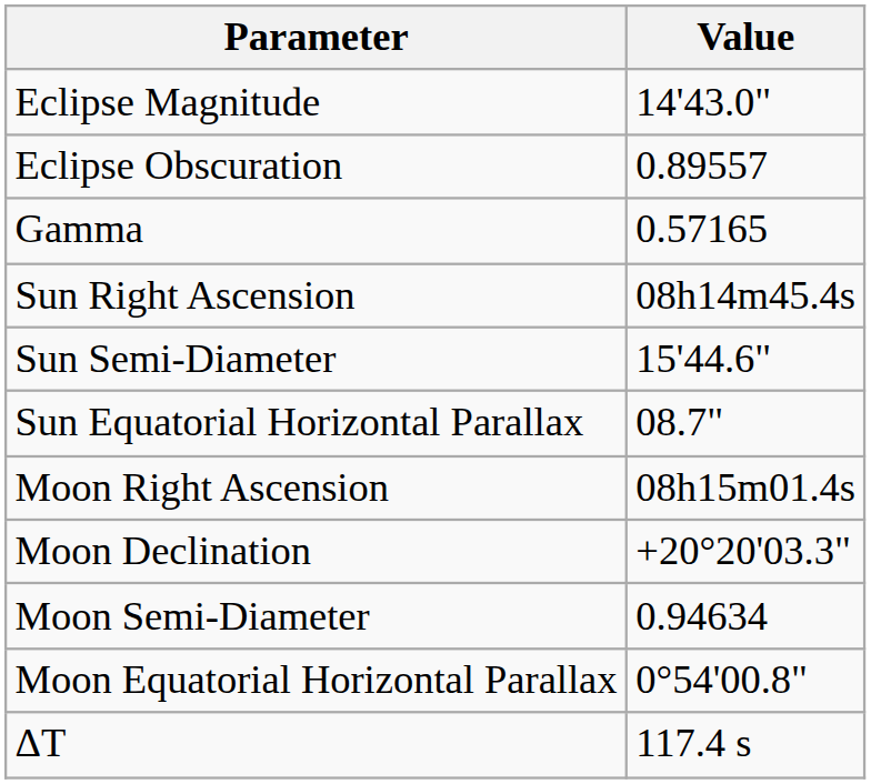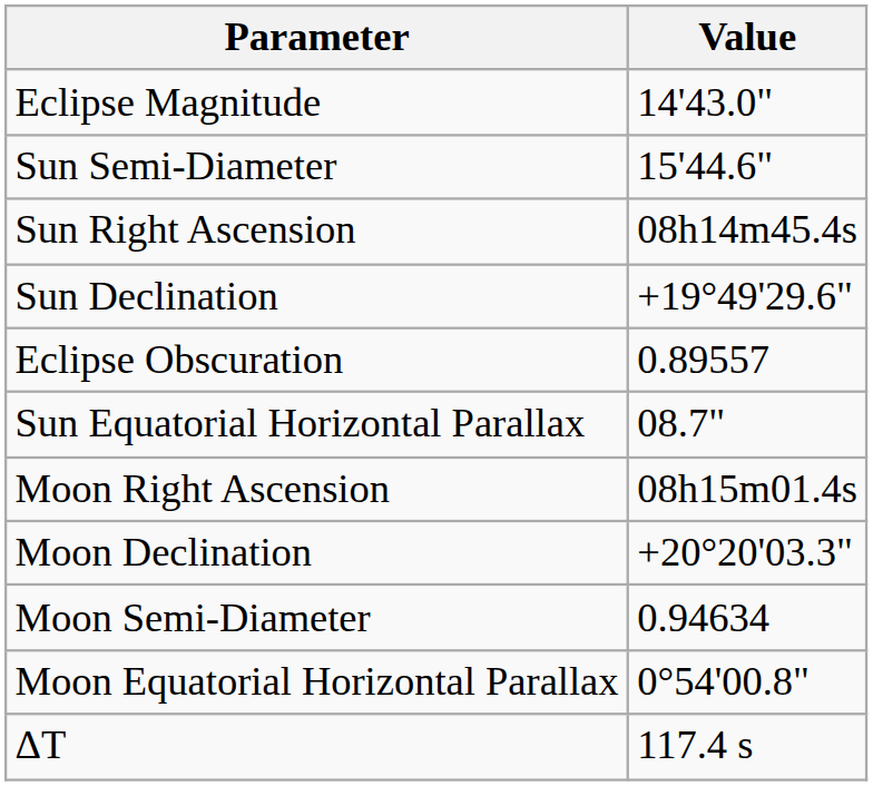rows swapped: Eclipse Obscuration <-> Sun Semi-Diameter
- row: Gamma | 0.57165
+ row: Sun Declination | +19°49'29.6"
